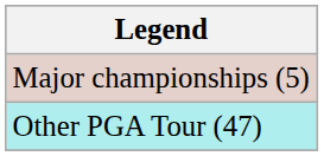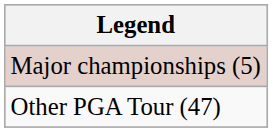row 3 | column 1: paleturquoise background -> no background
